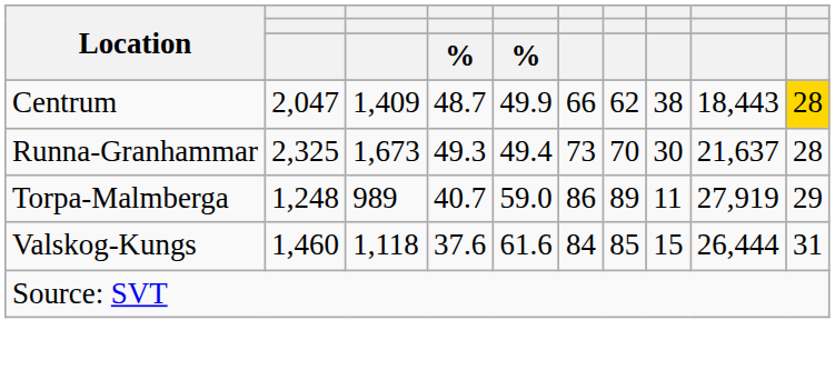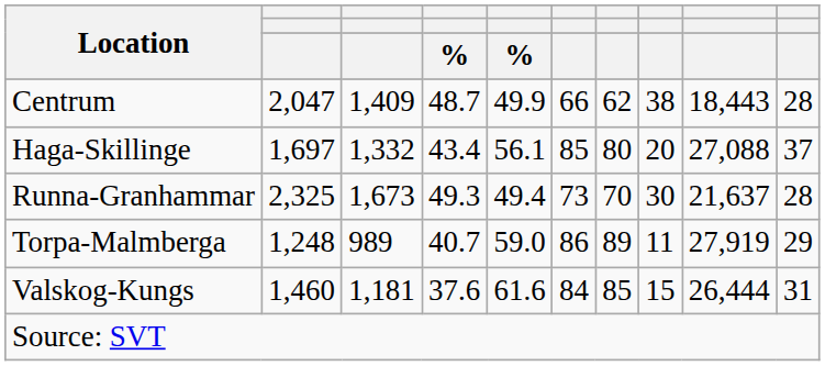Centrum | column 10: gold background -> no background
+ row: Haga-Skillinge | 1,697 | 1,332 | 43.4 | 56.1 | 85 | 80 | 20 | 27,088 | 37
Valskog-Kungs | column 3: 1,118 -> 1,181
